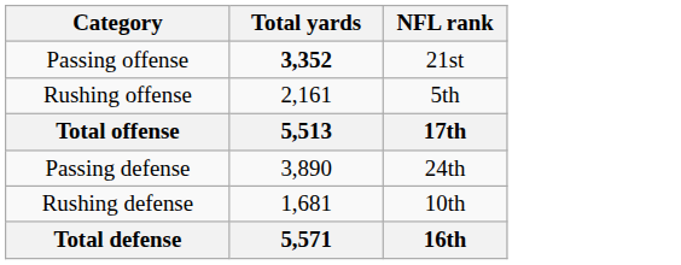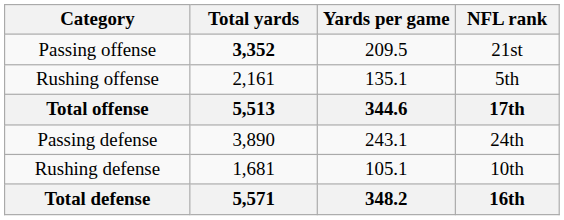+ column: Yards per game | 209.5 | 135.1 | 344.6 | 243.1 | 105.1 | 348.2
